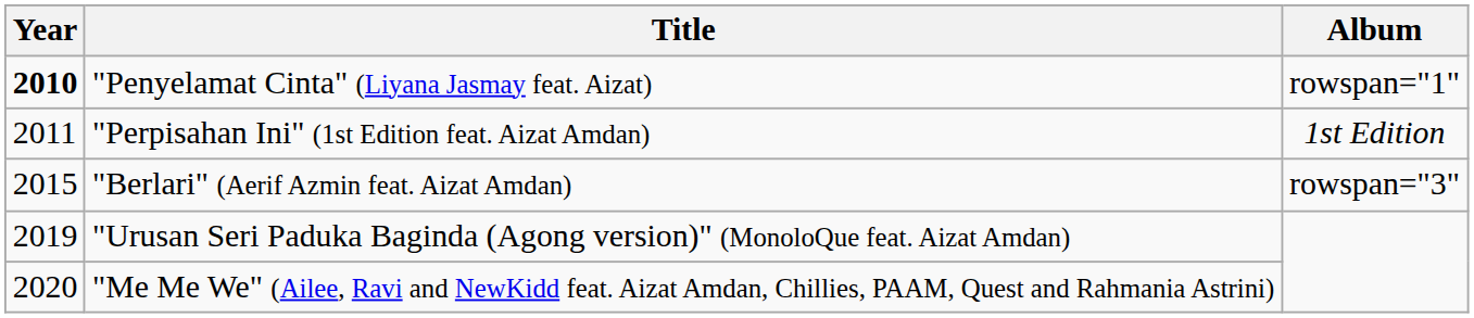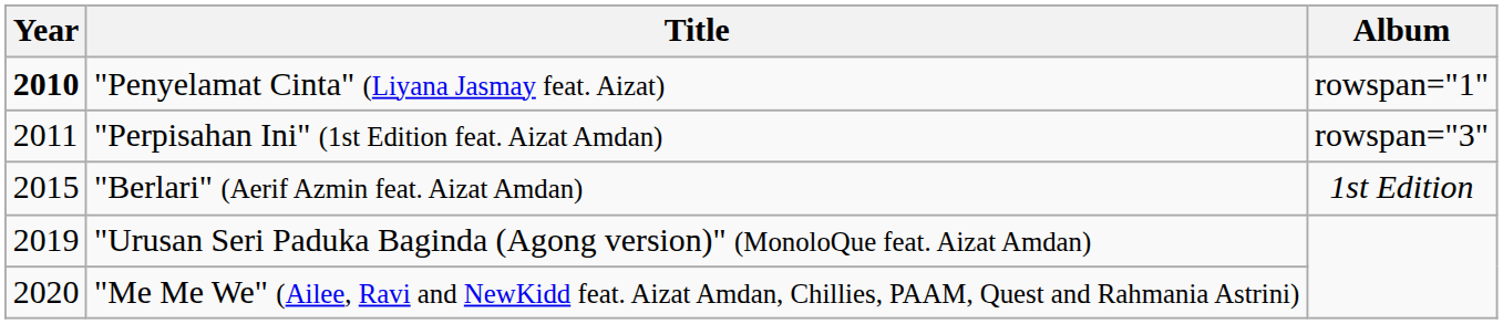"Perpisahan Ini" (1st Edition feat. Aizat Amdan) | Album: 1st Edition -> rowspan="3"
"Berlari" (Aerif Azmin feat. Aizat Amdan) | Album: rowspan="3" -> 1st Edition
